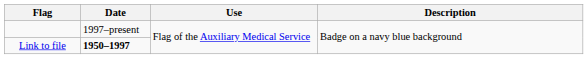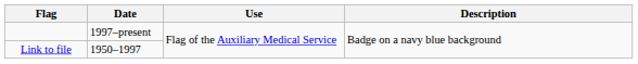Link to file | Date: bold -> normal
